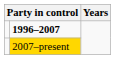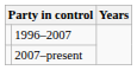1996–2007 | column 2: bold -> normal
2007–present | column 2: gold background -> no background
